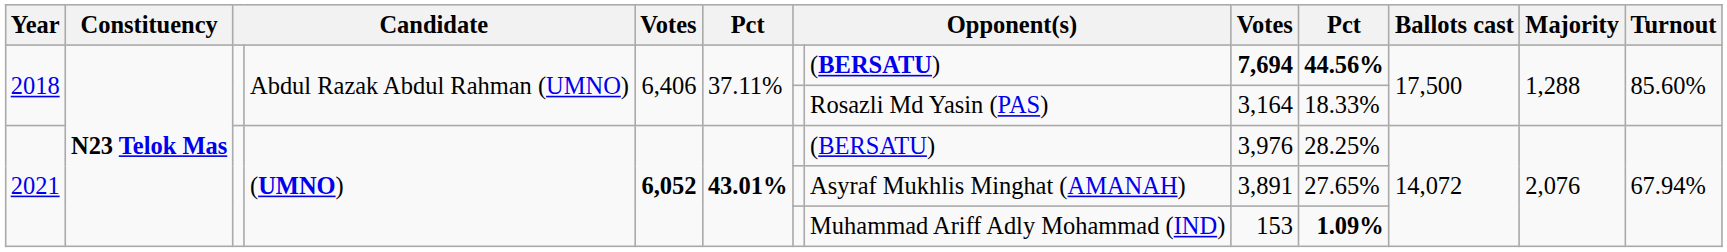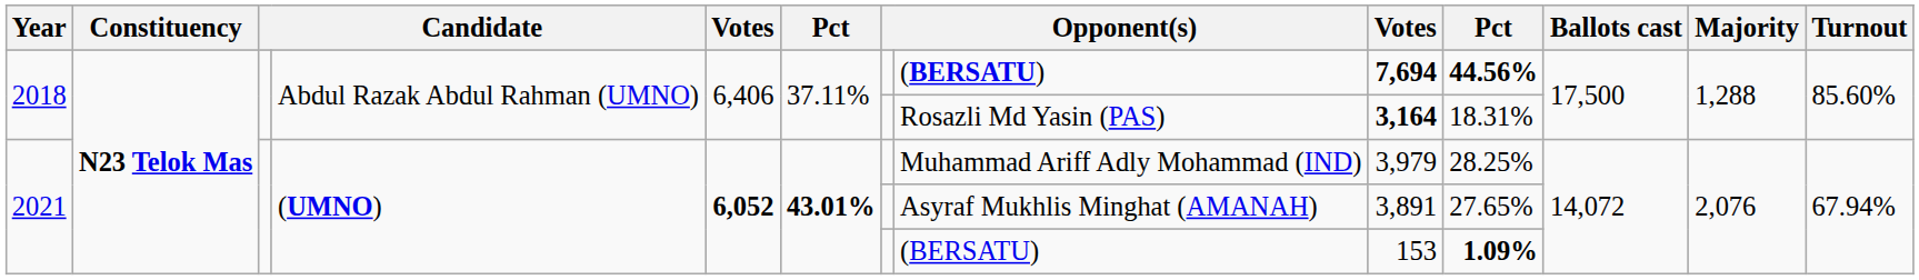row 3 | column 9: normal -> bold
row 3 | column 10: 18.33% -> 18.31%
row 4 | column 8: (BERSATU) -> Muhammad Ariff Adly Mohammad (IND)
row 4 | column 9: 3,976 -> 3,979
row 6 | column 8: Muhammad Ariff Adly Mohammad (IND) -> (BERSATU)
